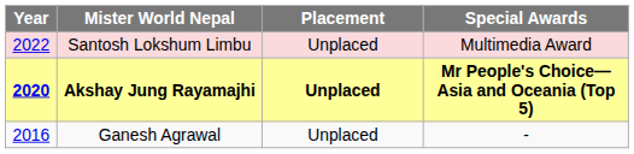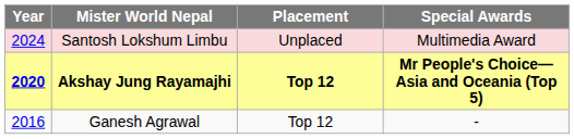Santosh Lokshum Limbu | Year: 2022 -> 2024
Akshay Jung Rayamajhi | Placement: Unplaced -> Top 12
Ganesh Agrawal | Placement: Unplaced -> Top 12
